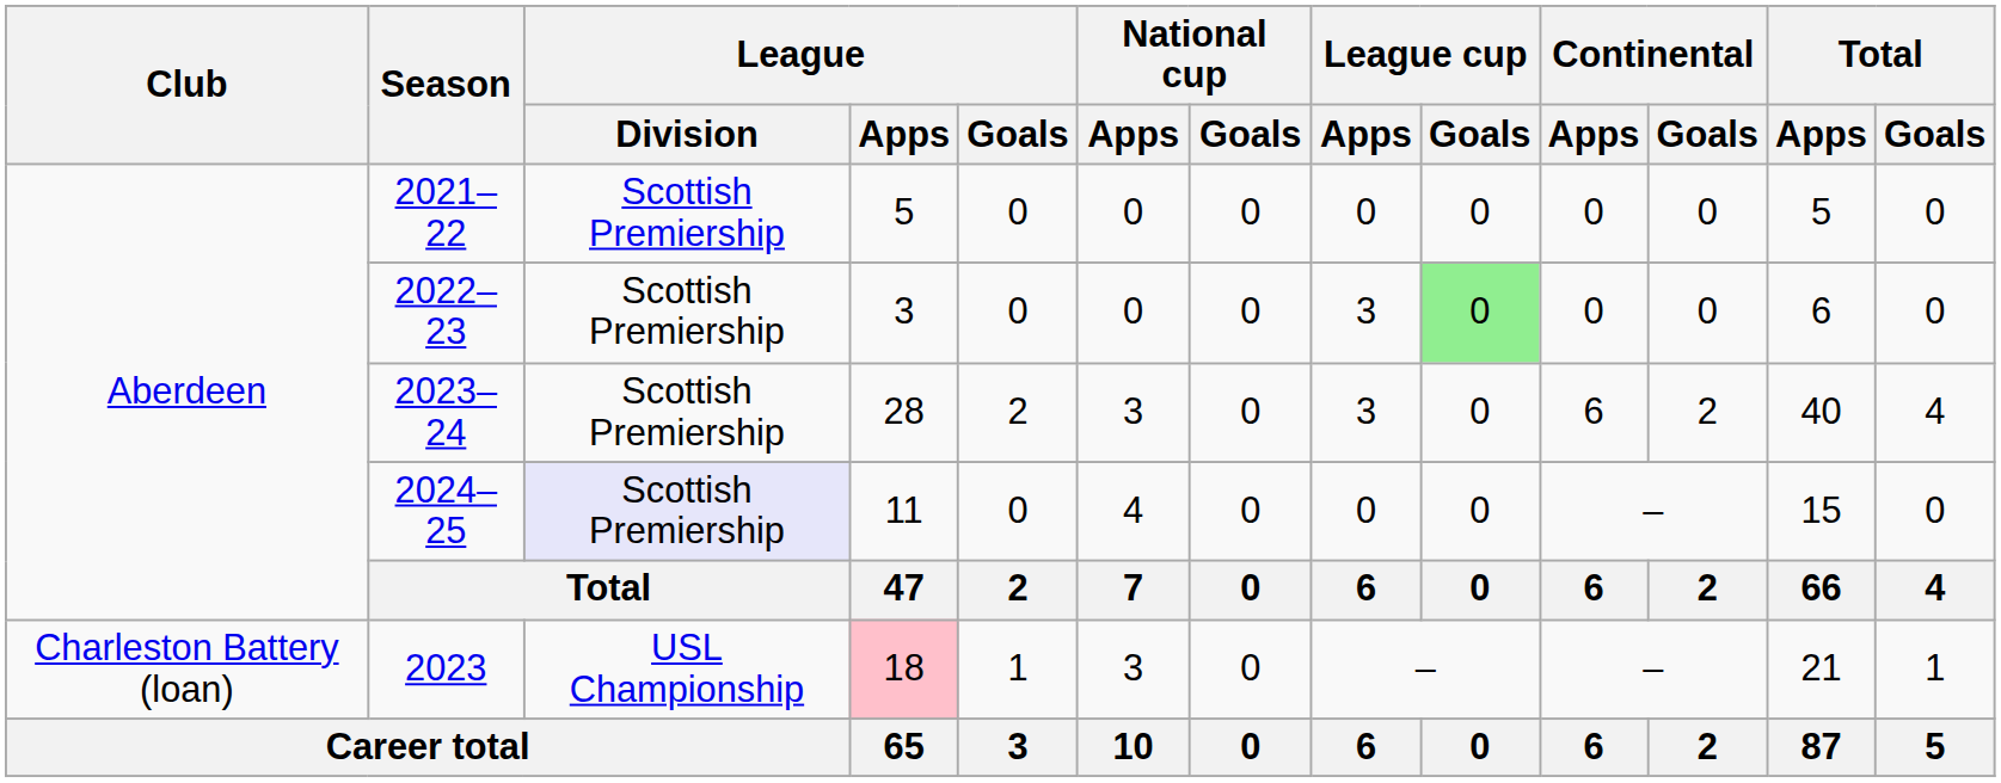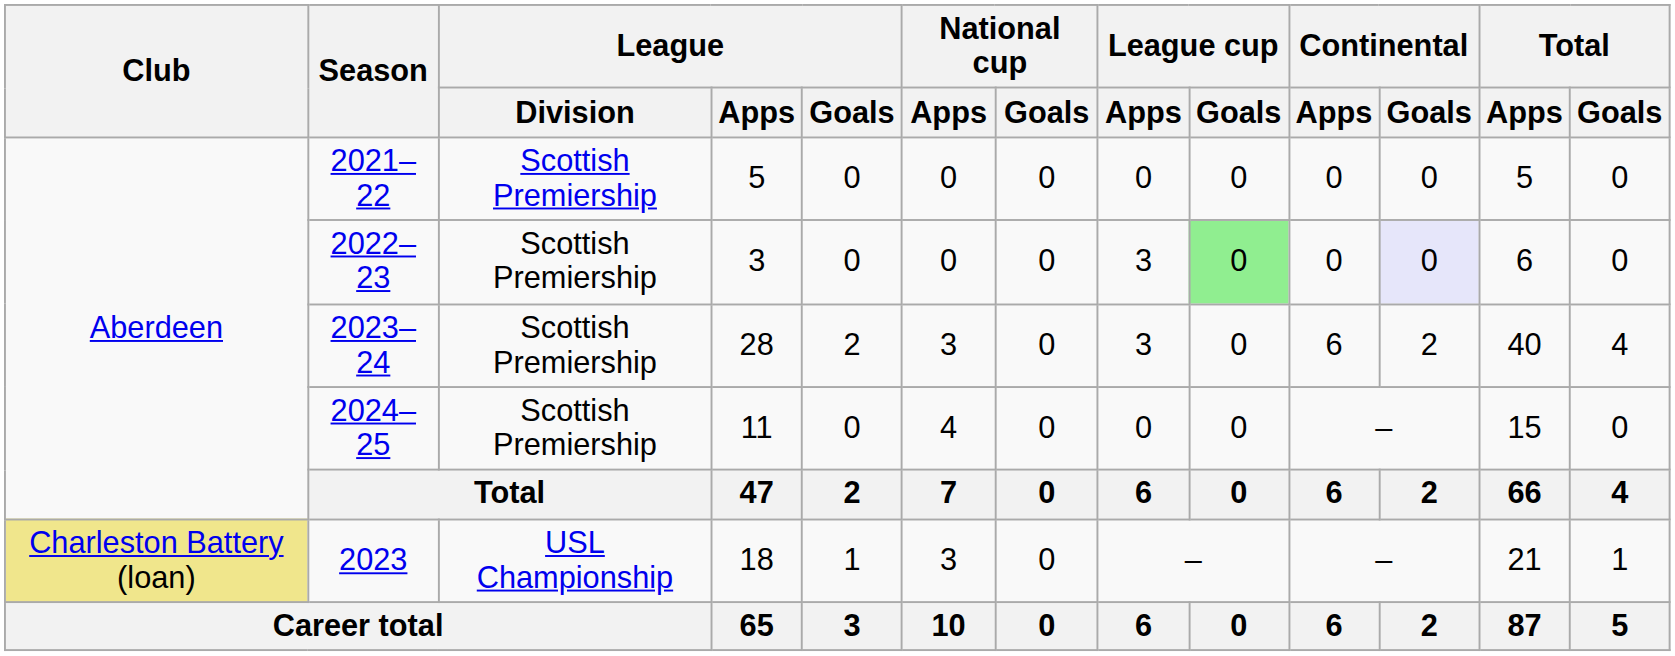2022–23 | Continental / Goals: no background -> lavender background
2024–25 | League / Division: lavender background -> no background
2023 | Club: no background -> khaki background
2023 | League / Apps: pink background -> no background
